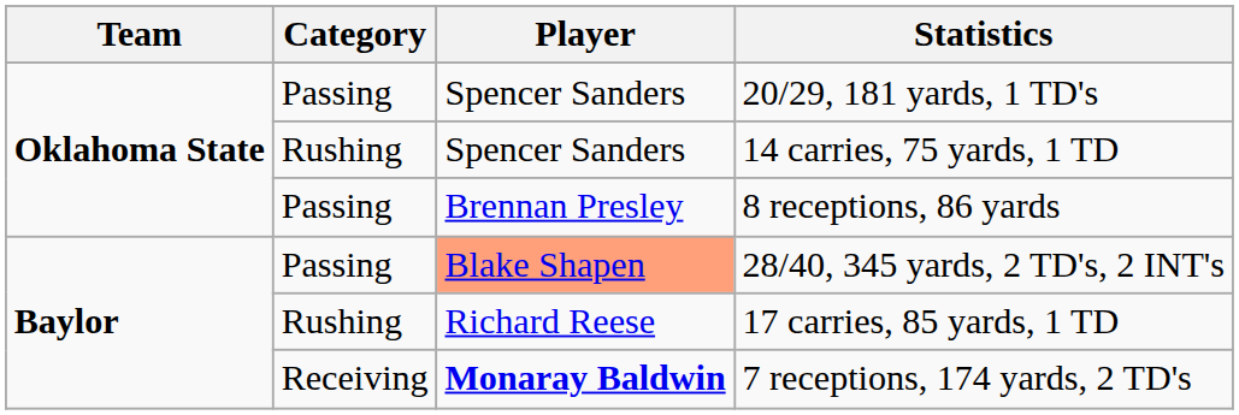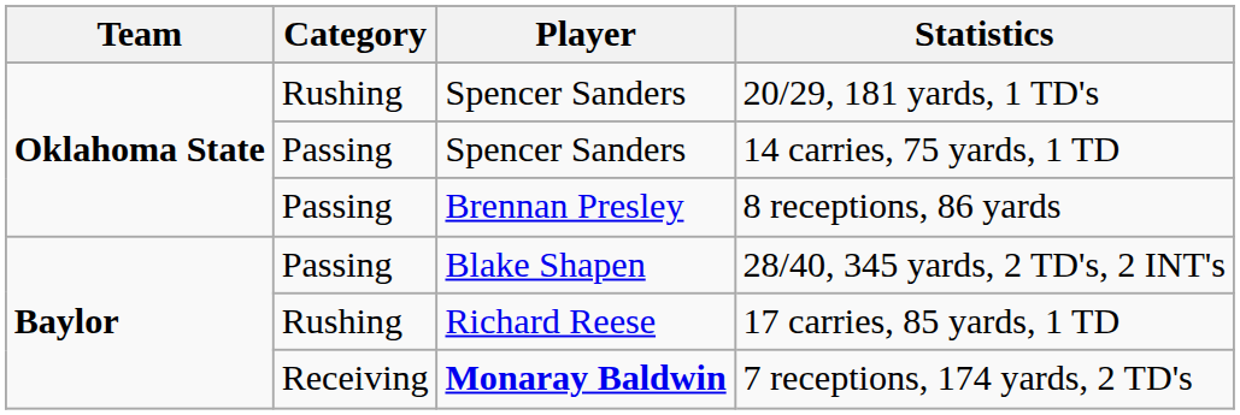20/29, 181 yards, 1 TD's | Category: Passing -> Rushing
14 carries, 75 yards, 1 TD | Category: Rushing -> Passing
28/40, 345 yards, 2 TD's, 2 INT's | Player: lightsalmon background -> no background
